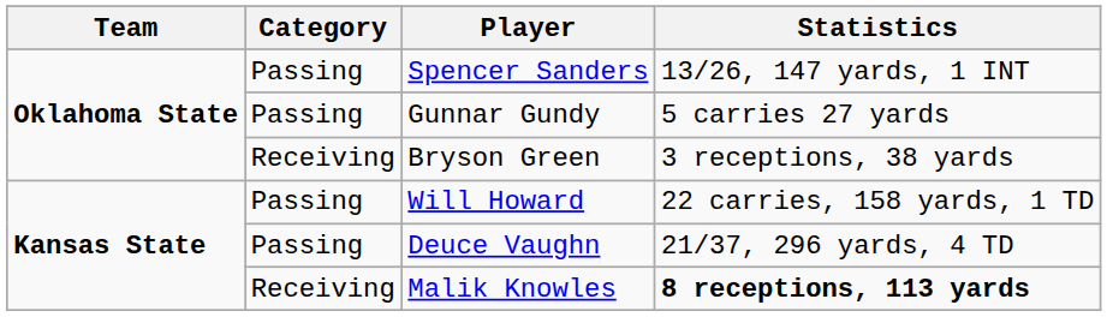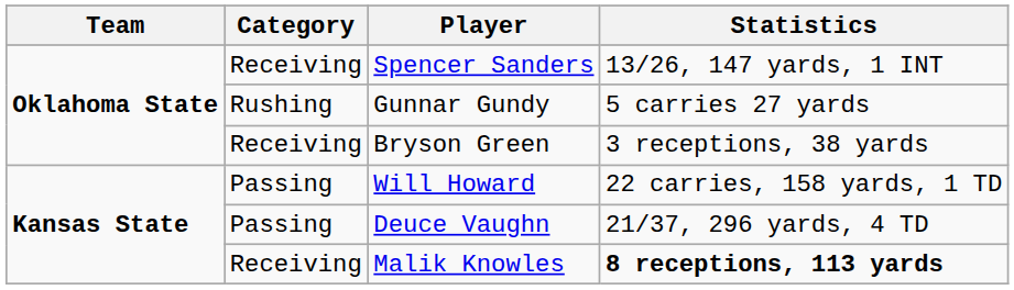Spencer Sanders | Category: Passing -> Receiving
Gunnar Gundy | Category: Passing -> Rushing
